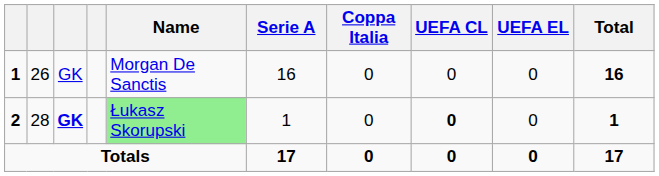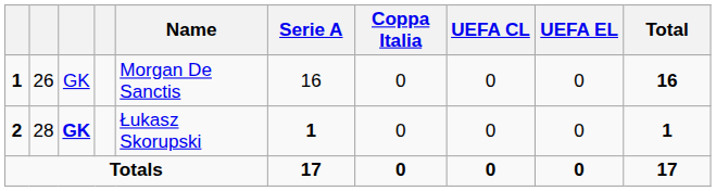2 | Name: lightgreen background -> no background
2 | Serie A: normal -> bold
2 | UEFA CL: bold -> normal
